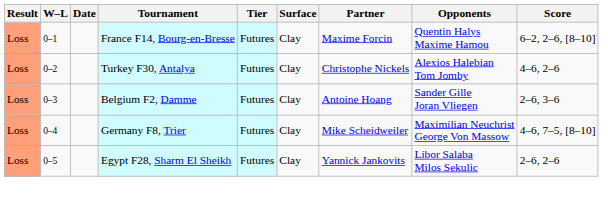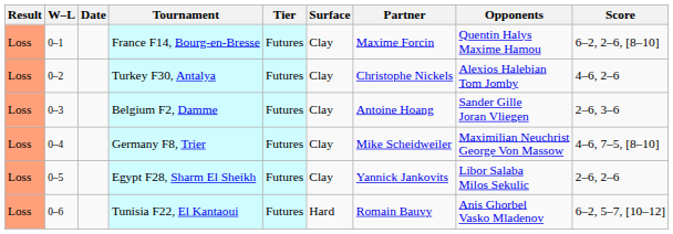+ row: Loss | 0–6 | Tunisia F22, El Kantaoui | Futures | Hard | Romain Bauvy | Anis Ghorbel Vasko Mladenov | 6–2, 5–7, [10–12]
